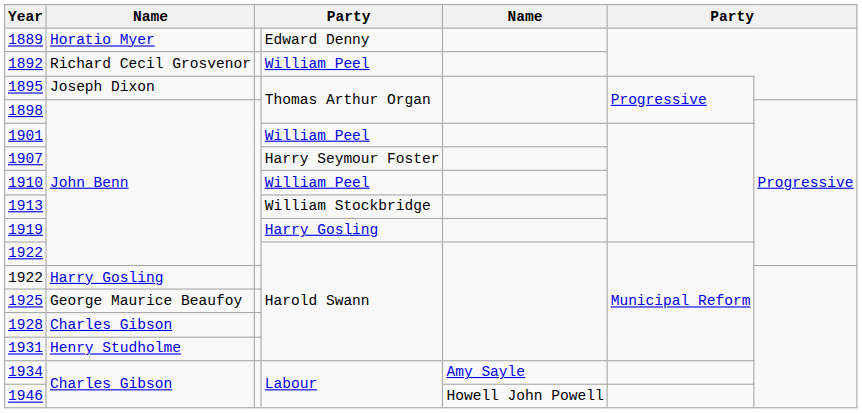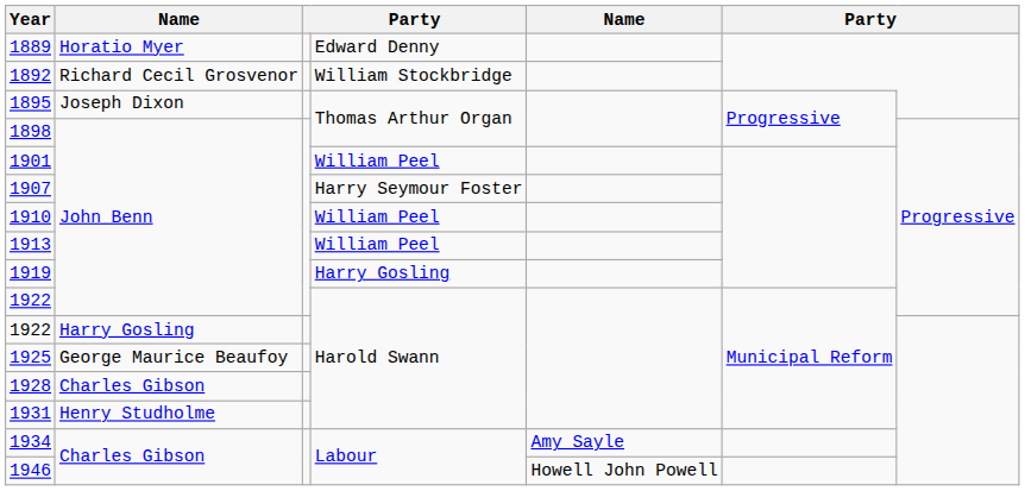1892 | column 4: William Peel -> William Stockbridge
1913 | column 4: William Stockbridge -> William Peel
